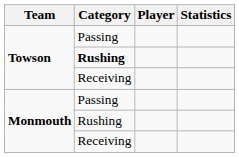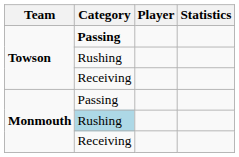Towson / Passing | Category: normal -> bold
Towson / Rushing | Category: bold -> normal
Monmouth / Rushing | Category: no background -> lightblue background
